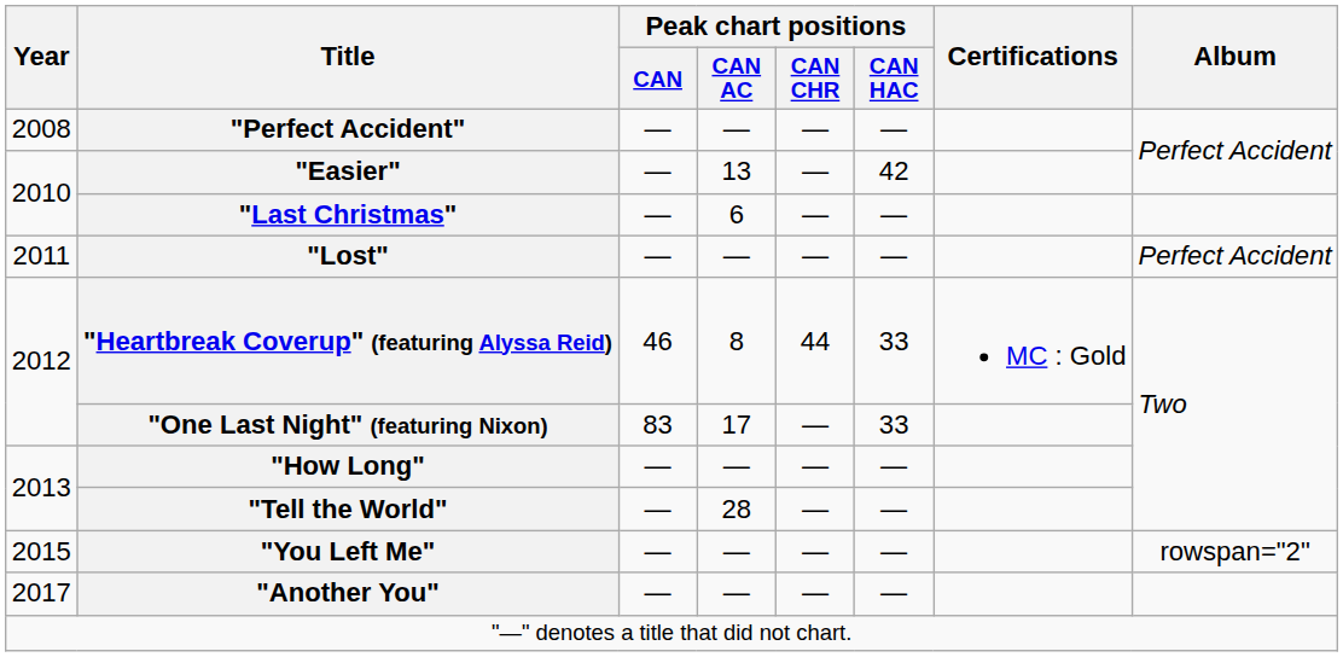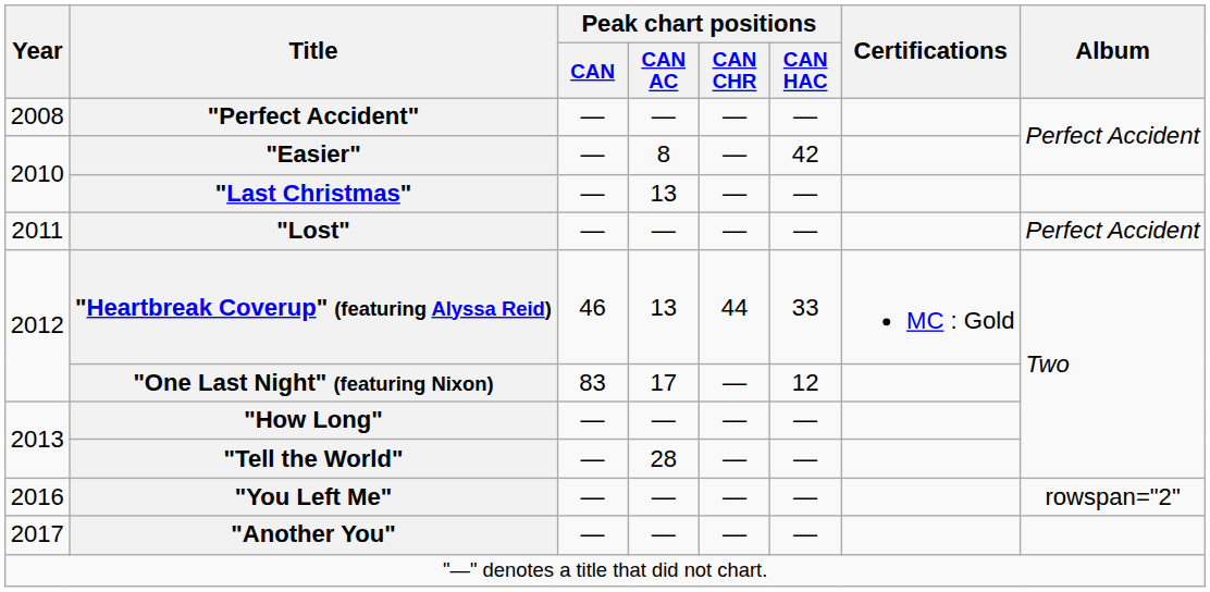"Easier" | Peak chart positions / CAN AC: 13 -> 8
"Last Christmas" | Peak chart positions / CAN AC: 6 -> 13
"Heartbreak Coverup" (featuring Alyssa Reid) | Peak chart positions / CAN AC: 8 -> 13
"One Last Night" (featuring Nixon) | Peak chart positions / CAN HAC: 33 -> 12
"You Left Me" | Year: 2015 -> 2016
